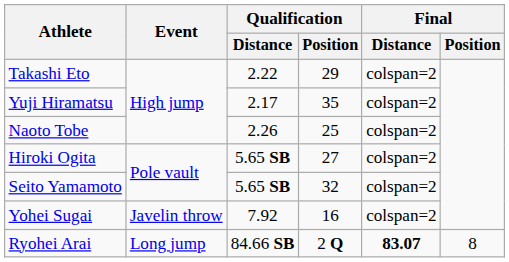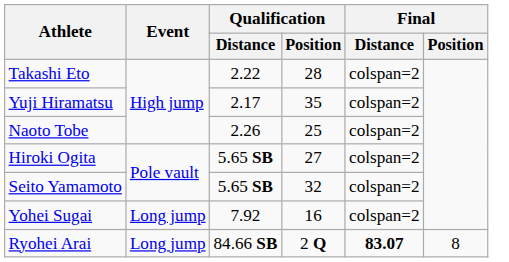Takashi Eto | Qualification / Position: 29 -> 28
Yohei Sugai | Event: Javelin throw -> Long jump
